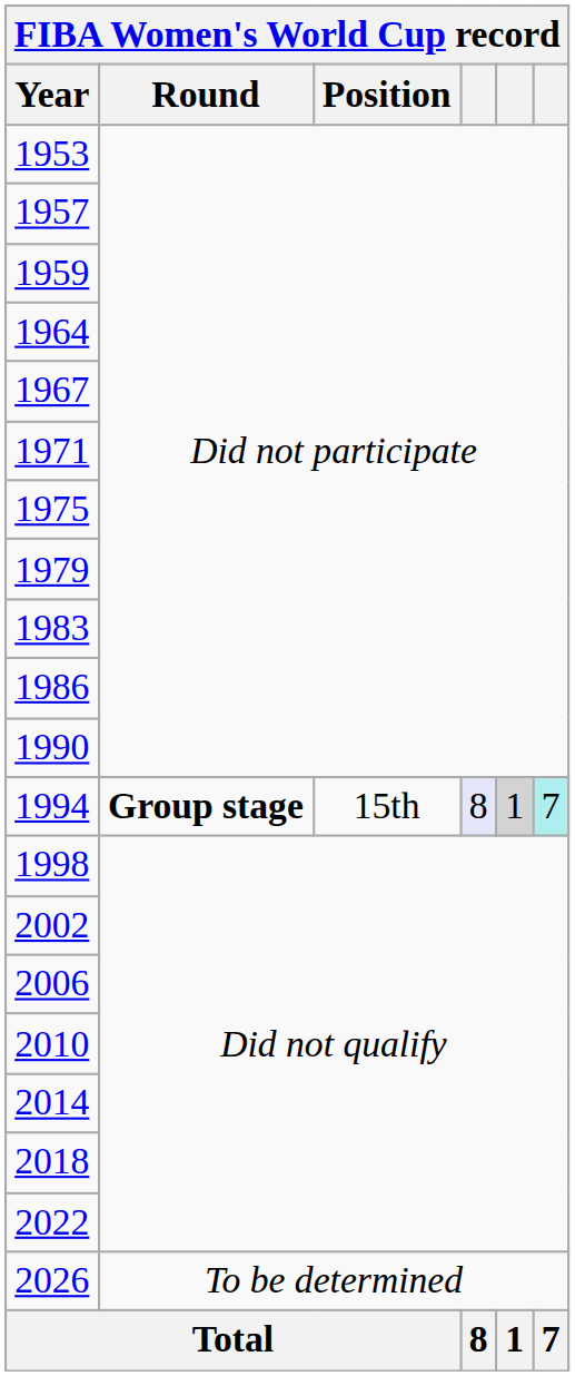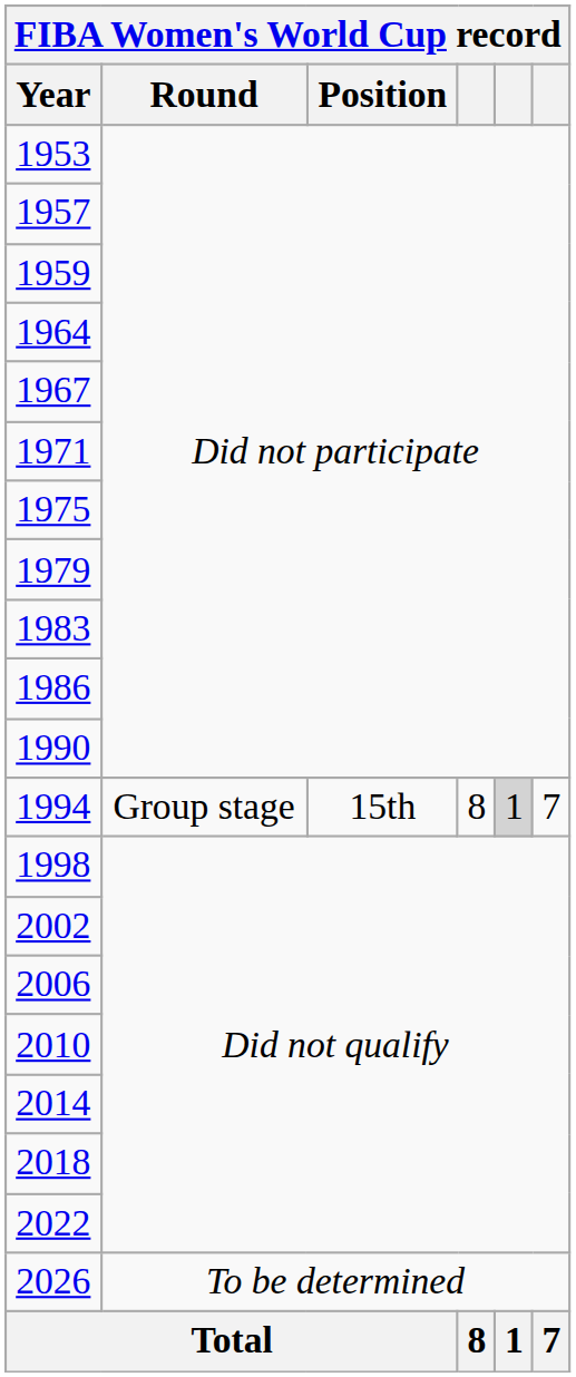1994 | Round: bold -> normal
1994 | column 4: lavender background -> no background
1994 | column 6: paleturquoise background -> no background
